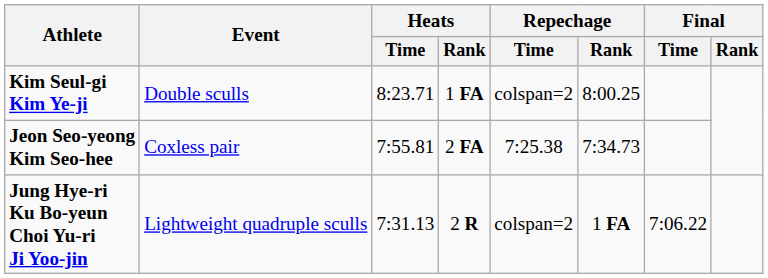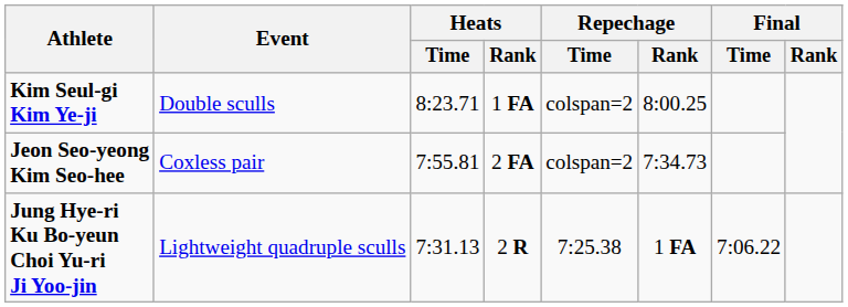Jeon Seo-yeong Kim Seo-hee | Repechage / Time: 7:25.38 -> colspan=2
Jung Hye-ri Ku Bo-yeun Choi Yu-ri Ji Yoo-jin | Repechage / Time: colspan=2 -> 7:25.38
